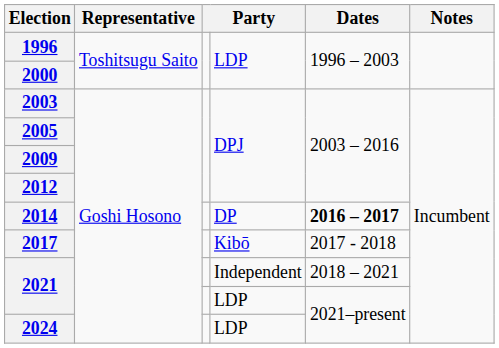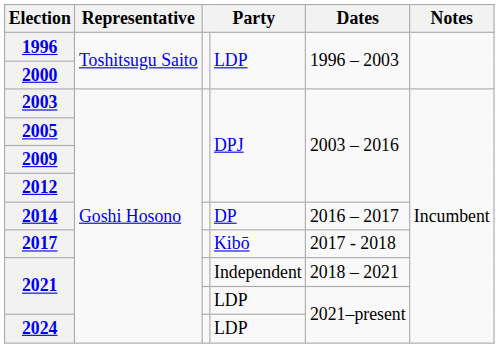2014 / DP | Dates: bold -> normal
